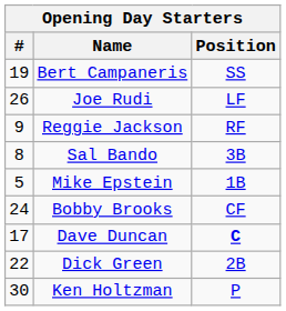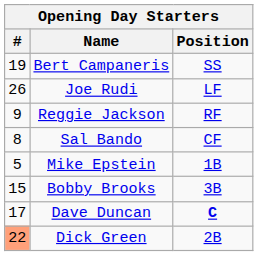Sal Bando | Position: 3B -> CF
Bobby Brooks | #: 24 -> 15
Bobby Brooks | Position: CF -> 3B
Dick Green | #: no background -> lightsalmon background
- row: 30 | Ken Holtzman | P
